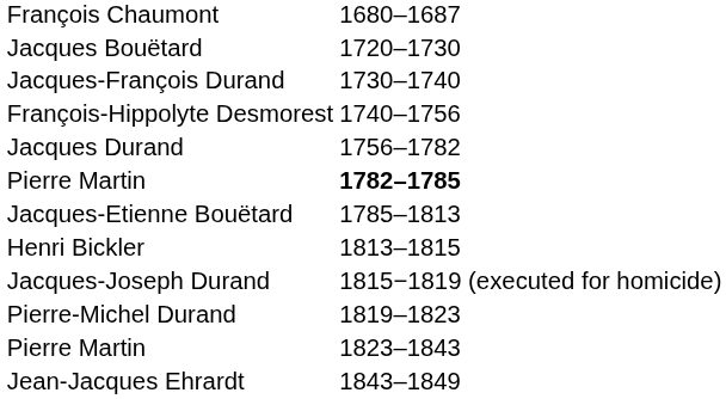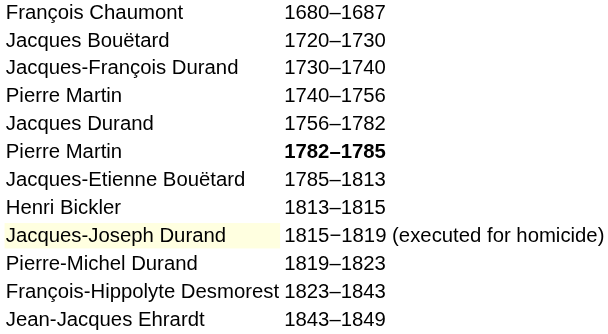row 4 | column 1: François-Hippolyte Desmorest -> Pierre Martin
row 9 | column 1: no background -> lightyellow background
row 11 | column 1: Pierre Martin -> François-Hippolyte Desmorest
